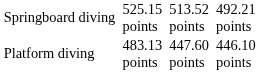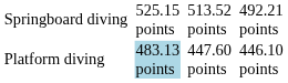Platform diving | column 2: no background -> lightblue background
